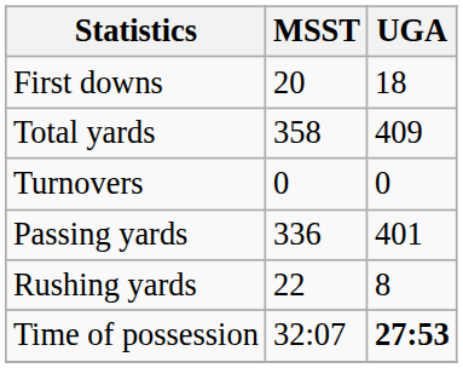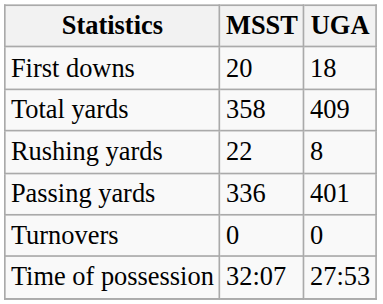rows swapped: Rushing yards <-> Turnovers
Time of possession | UGA: bold -> normal
